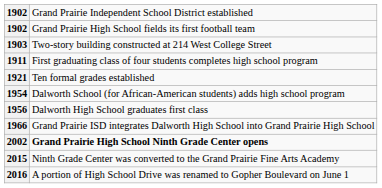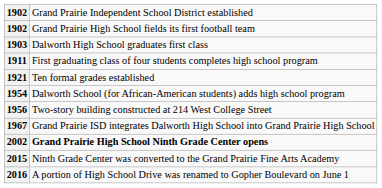row 3 | column 2: Two-story building constructed at 214 West College Street -> Dalworth High School graduates first class
row 7 | column 2: Dalworth High School graduates first class -> Two-story building constructed at 214 West College Street
row 8 | column 1: 1966 -> 1967
